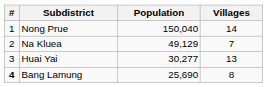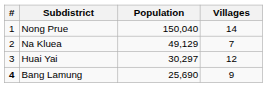Huai Yai | Population: 30,277 -> 30,297
Huai Yai | Villages: 13 -> 12
Bang Lamung | Villages: 8 -> 9
